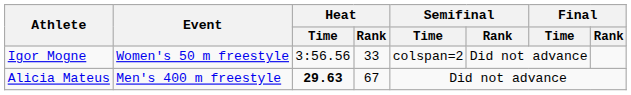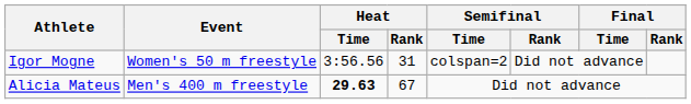Igor Mogne | Heat / Rank: 33 -> 31
